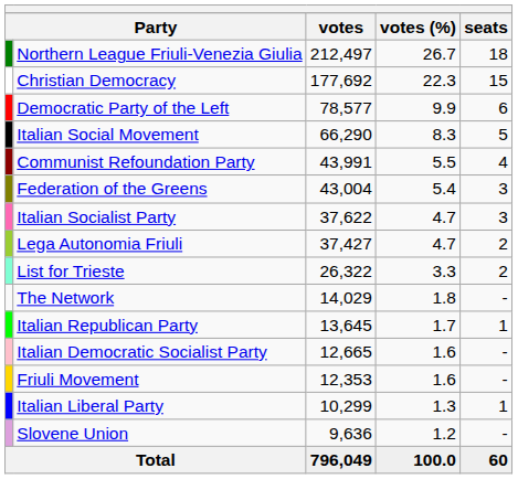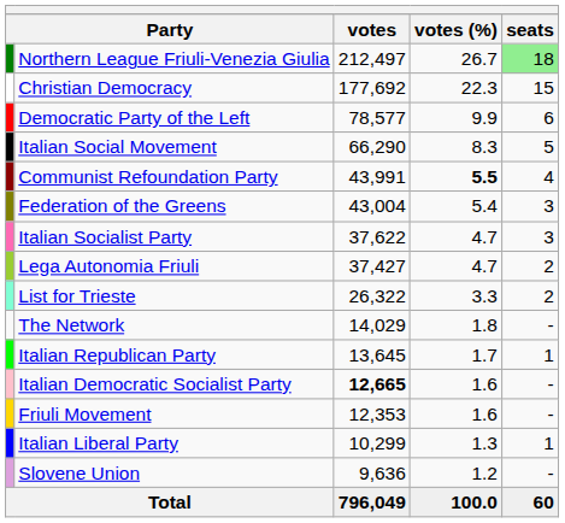Northern League Friuli-Venezia Giulia | seats: no background -> lightgreen background
Communist Refoundation Party | votes (%): normal -> bold
Italian Democratic Socialist Party | votes: normal -> bold
